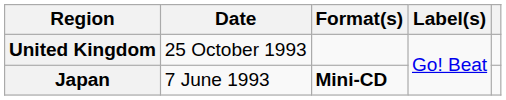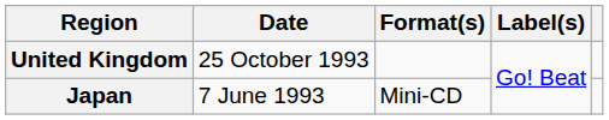Japan | Format(s): bold -> normal
